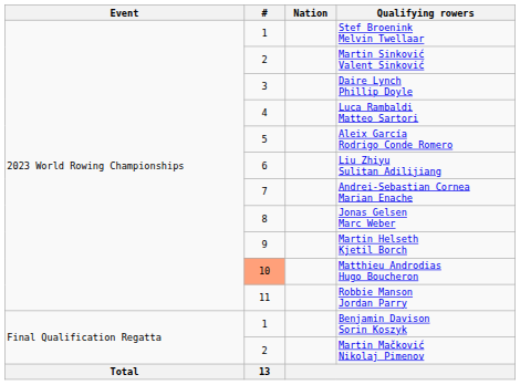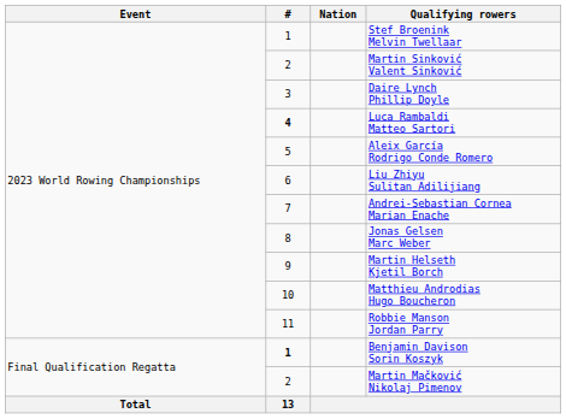Luca Rambaldi Matteo Sartori | #: normal -> bold
Matthieu Androdias Hugo Boucheron | #: lightsalmon background -> no background
Benjamin Davison Sorin Koszyk | #: normal -> bold
